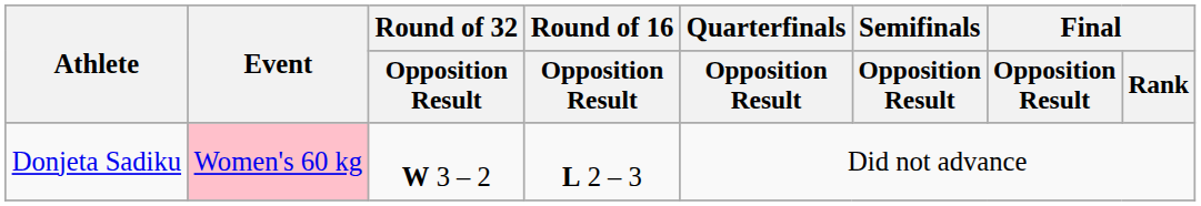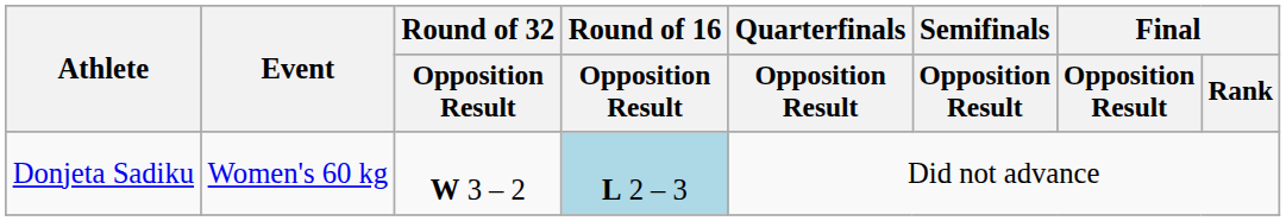Donjeta Sadiku | Event: pink background -> no background
Donjeta Sadiku | Round of 16 / Opposition Result: no background -> lightblue background
